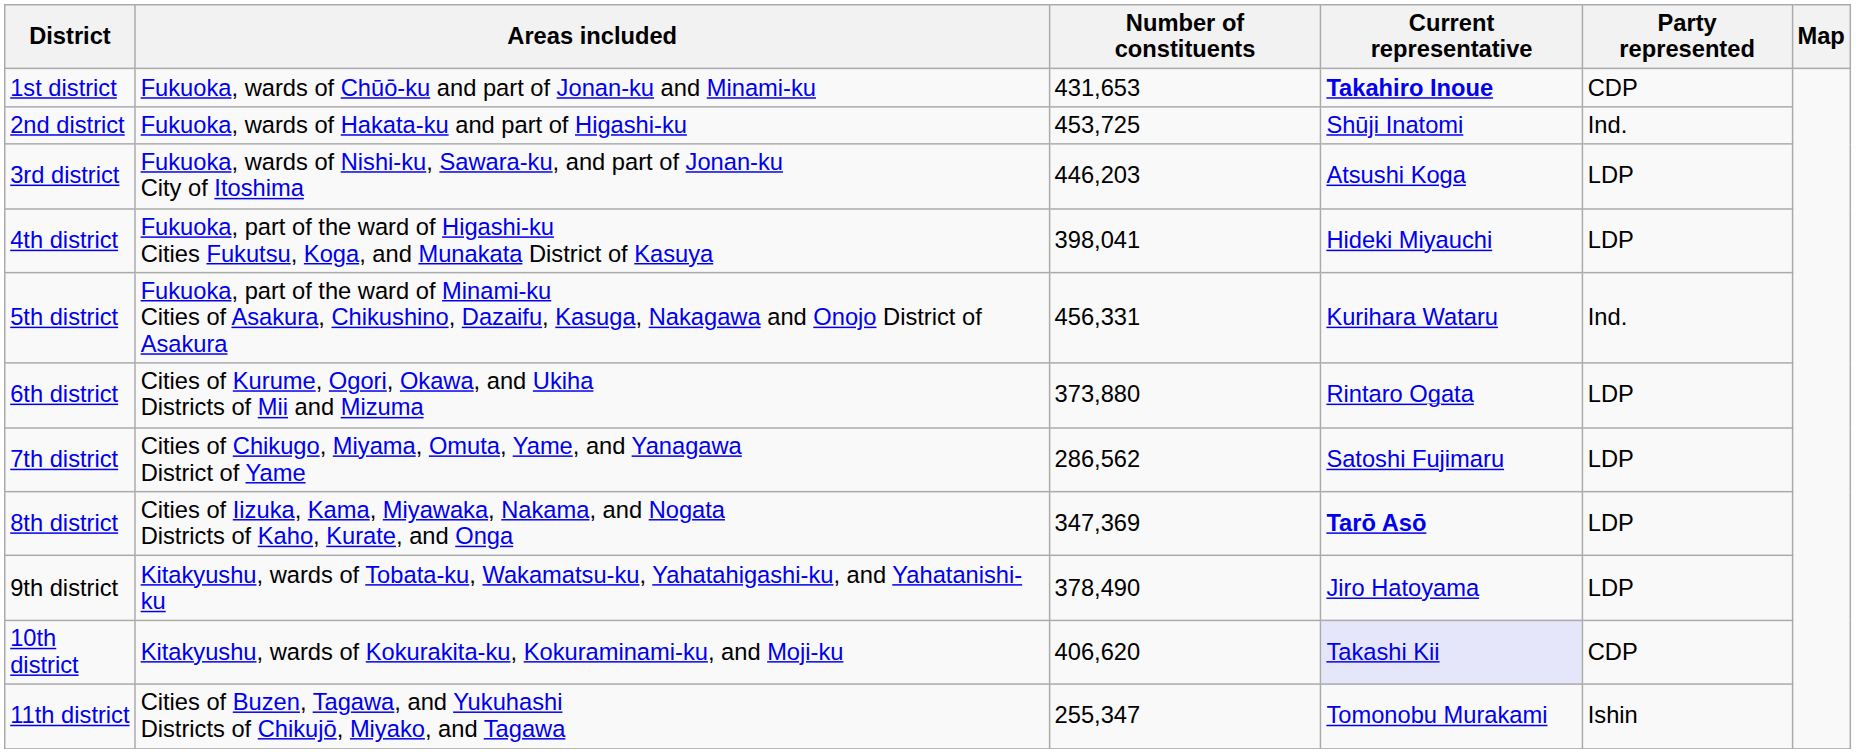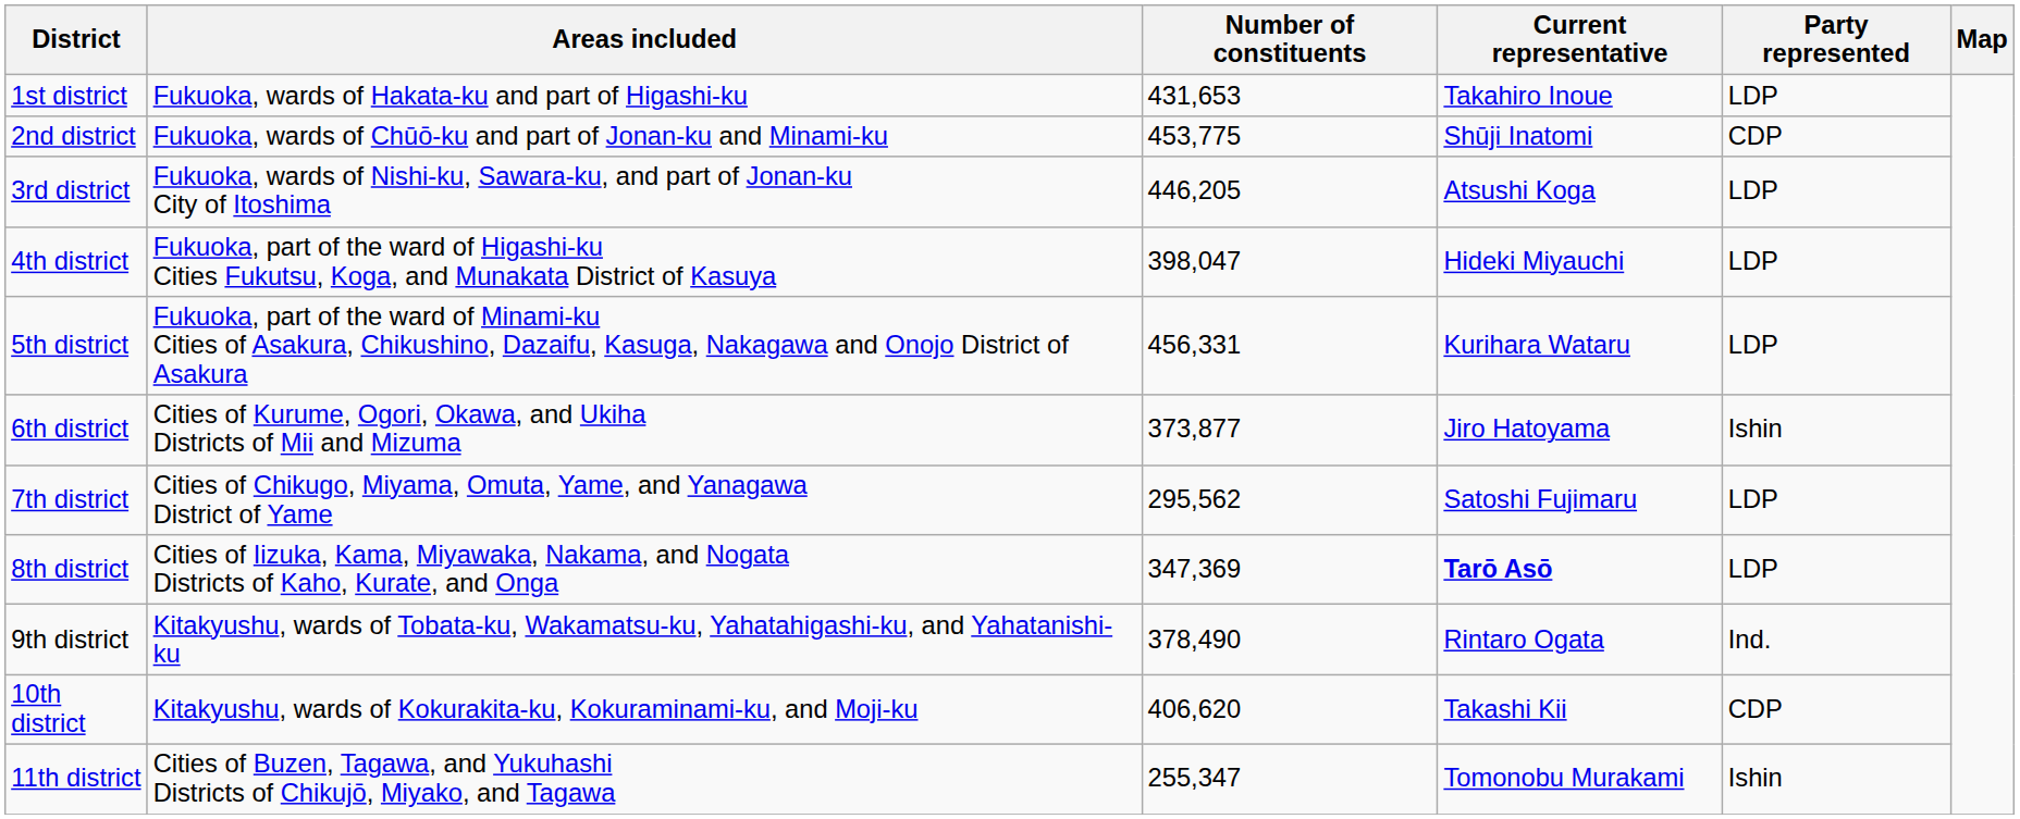1st district | Areas included: Fukuoka, wards of Chūō-ku and part of Jonan-ku and Minami-ku -> Fukuoka, wards of Hakata-ku and part of Higashi-ku
1st district | Current representative: bold -> normal
1st district | Party represented: CDP -> LDP
2nd district | Areas included: Fukuoka, wards of Hakata-ku and part of Higashi-ku -> Fukuoka, wards of Chūō-ku and part of Jonan-ku and Minami-ku
2nd district | Number of constituents: 453,725 -> 453,775
2nd district | Party represented: Ind. -> CDP
3rd district | Number of constituents: 446,203 -> 446,205
4th district | Number of constituents: 398,041 -> 398,047
5th district | Party represented: Ind. -> LDP
6th district | Number of constituents: 373,880 -> 373,877
6th district | Current representative: Rintaro Ogata -> Jiro Hatoyama
6th district | Party represented: LDP -> Ishin
7th district | Number of constituents: 286,562 -> 295,562
9th district | Current representative: Jiro Hatoyama -> Rintaro Ogata
9th district | Party represented: LDP -> Ind.
10th district | Current representative: lavender background -> no background
